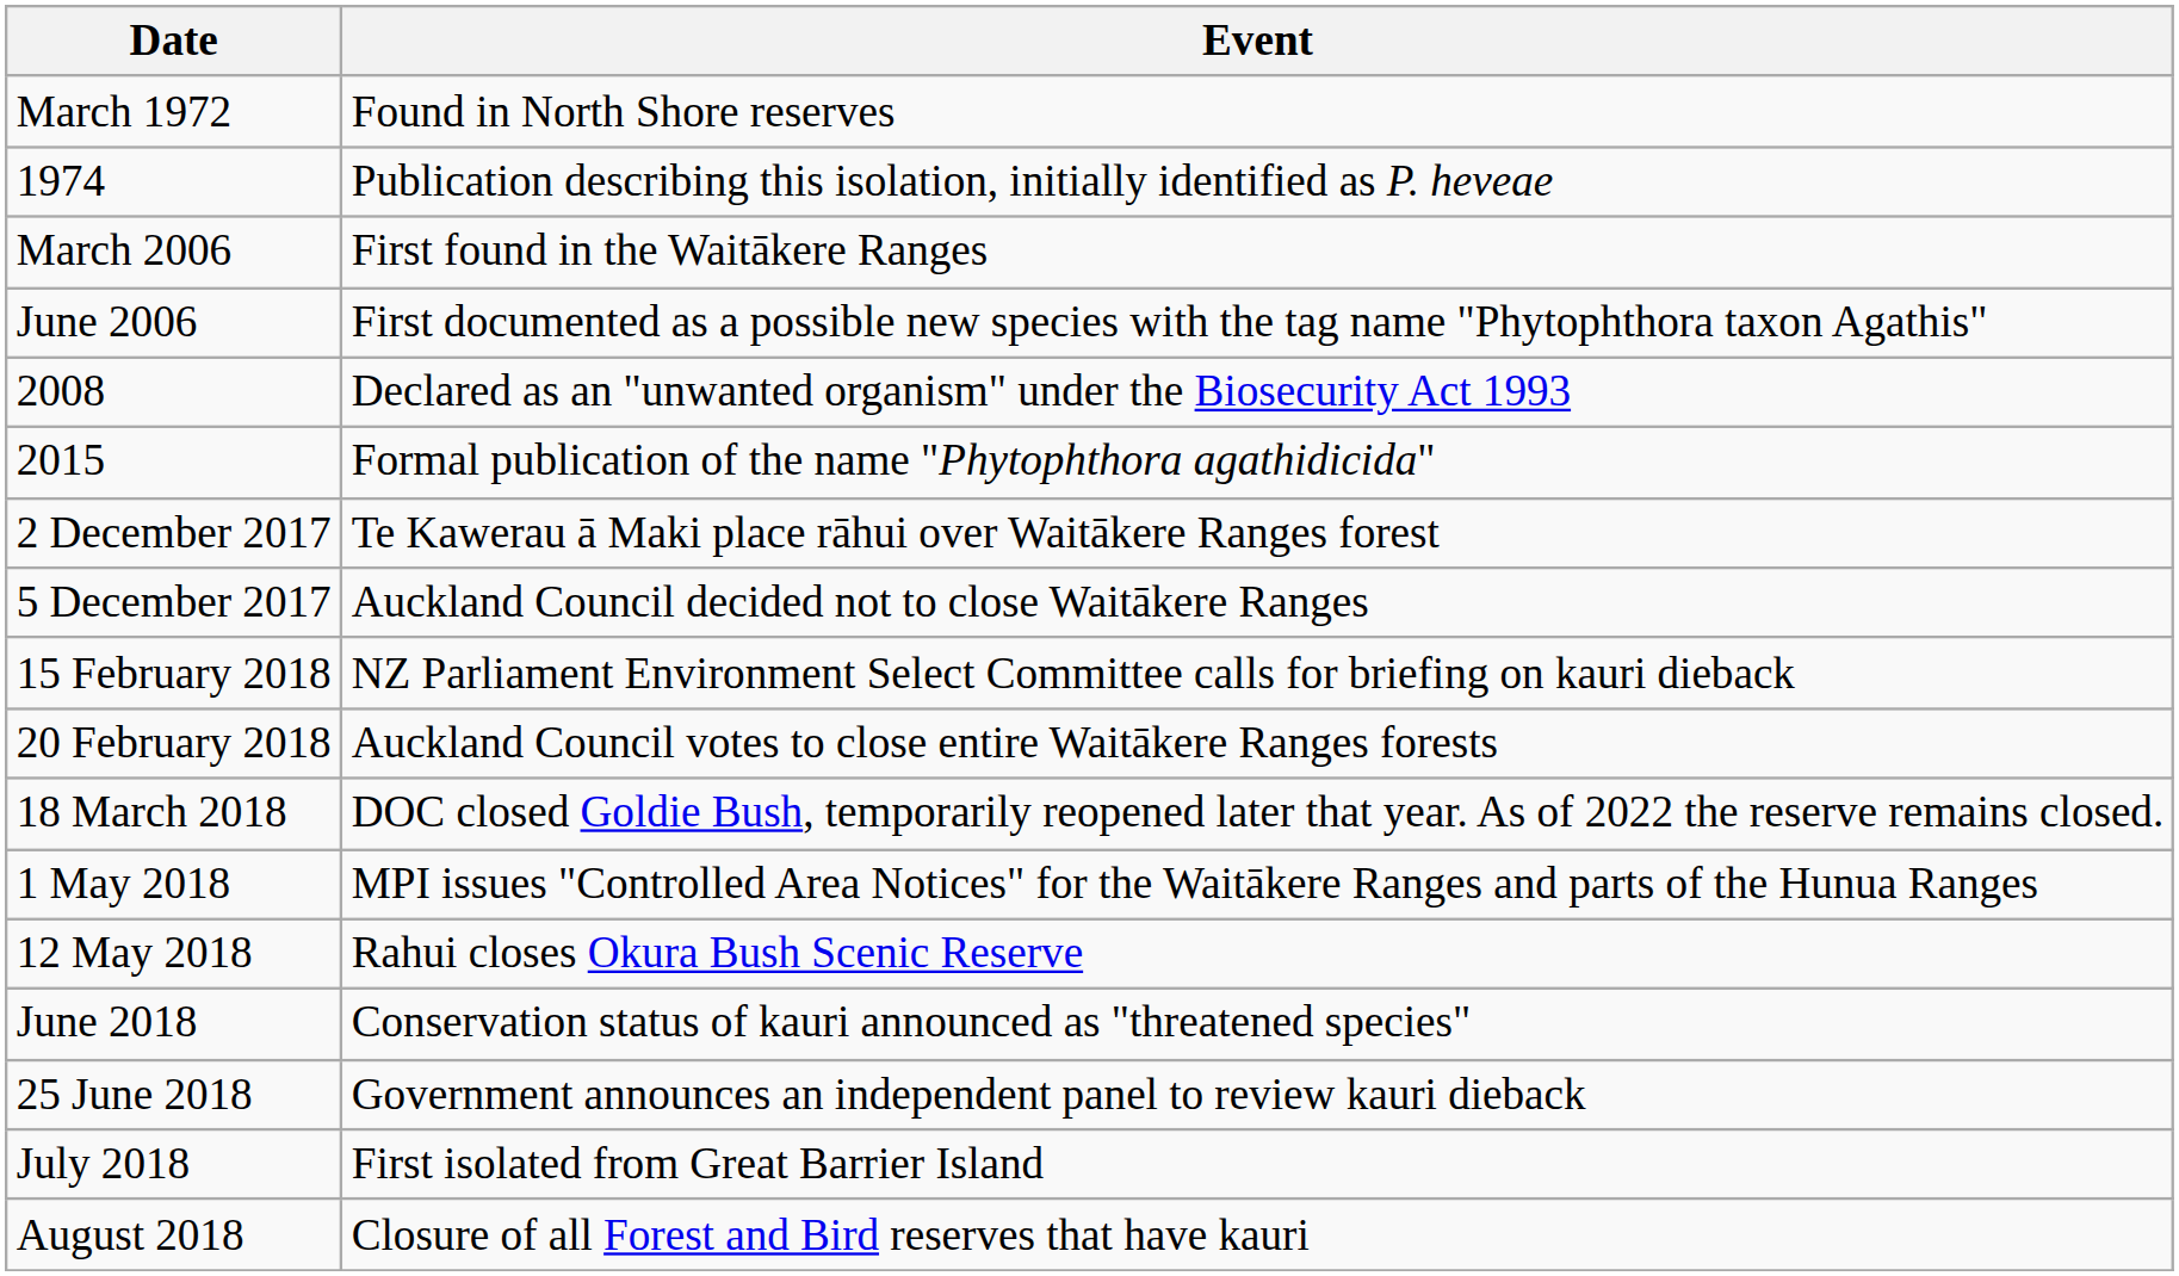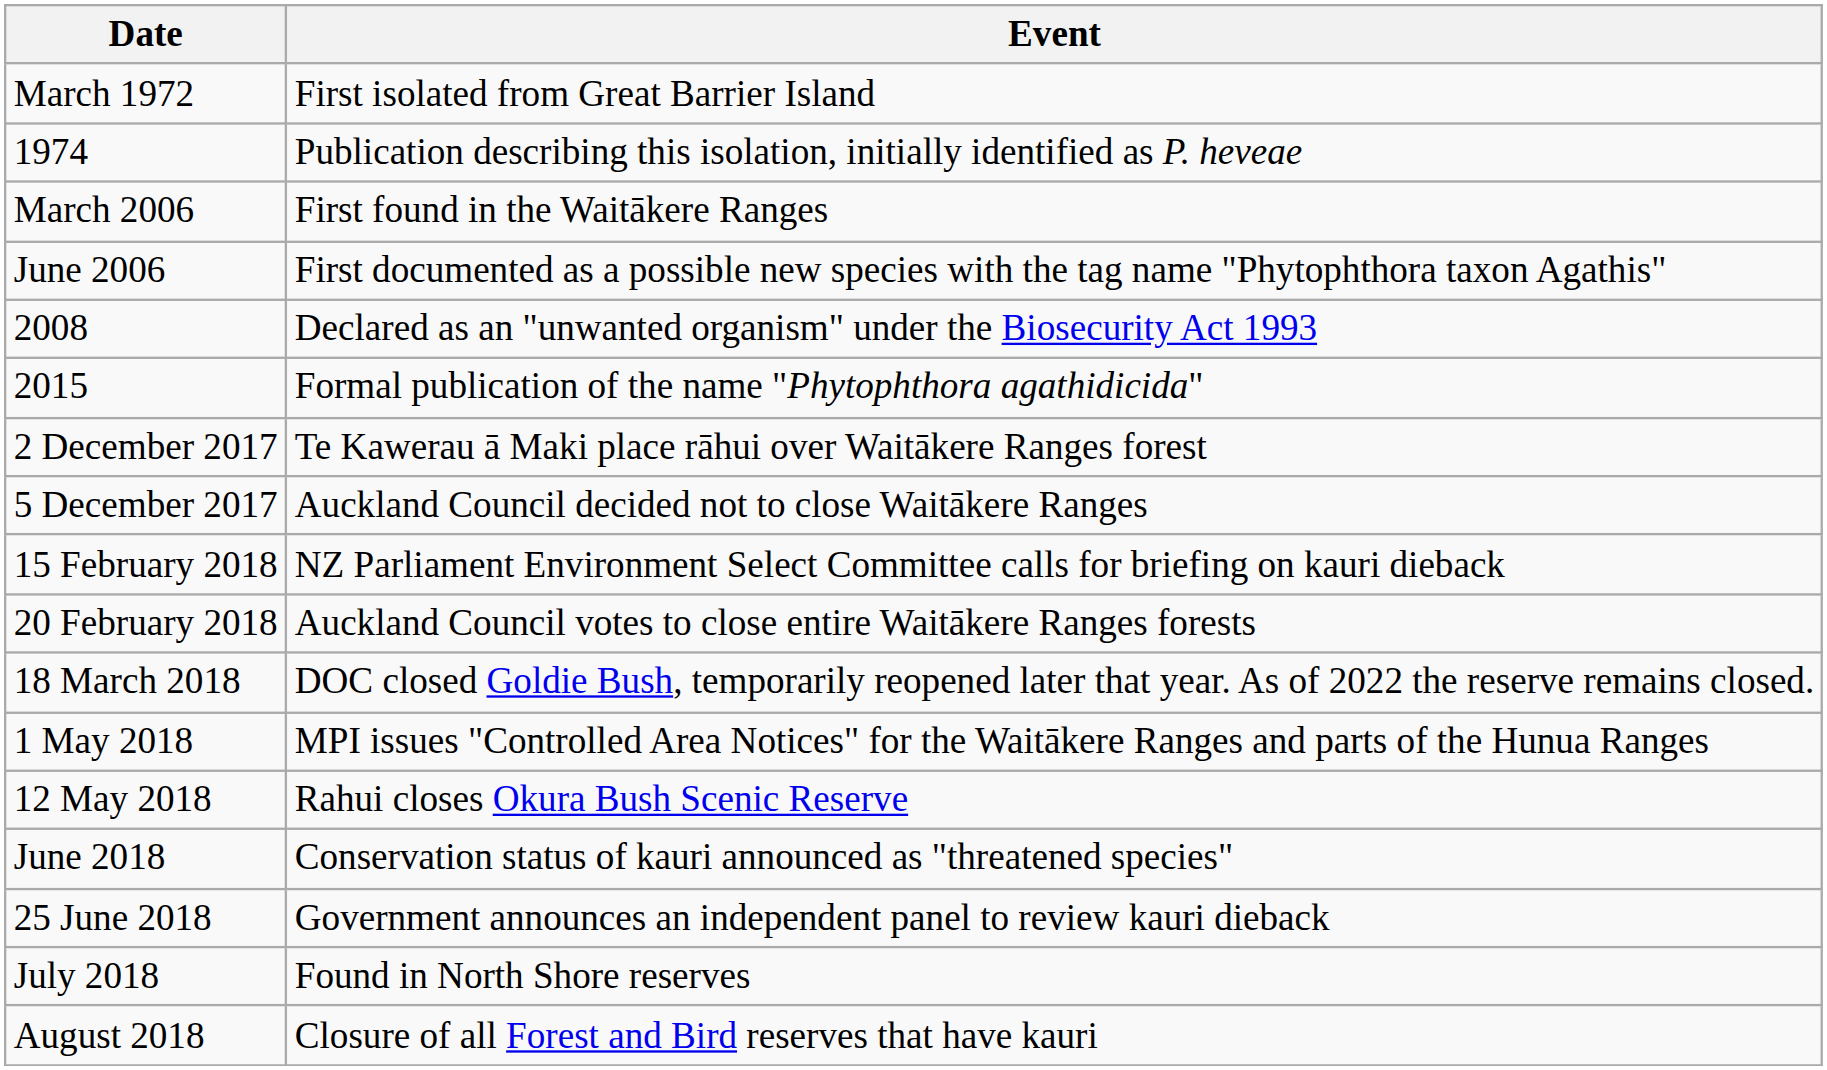March 1972 | Event: Found in North Shore reserves -> First isolated from Great Barrier Island
July 2018 | Event: First isolated from Great Barrier Island -> Found in North Shore reserves
